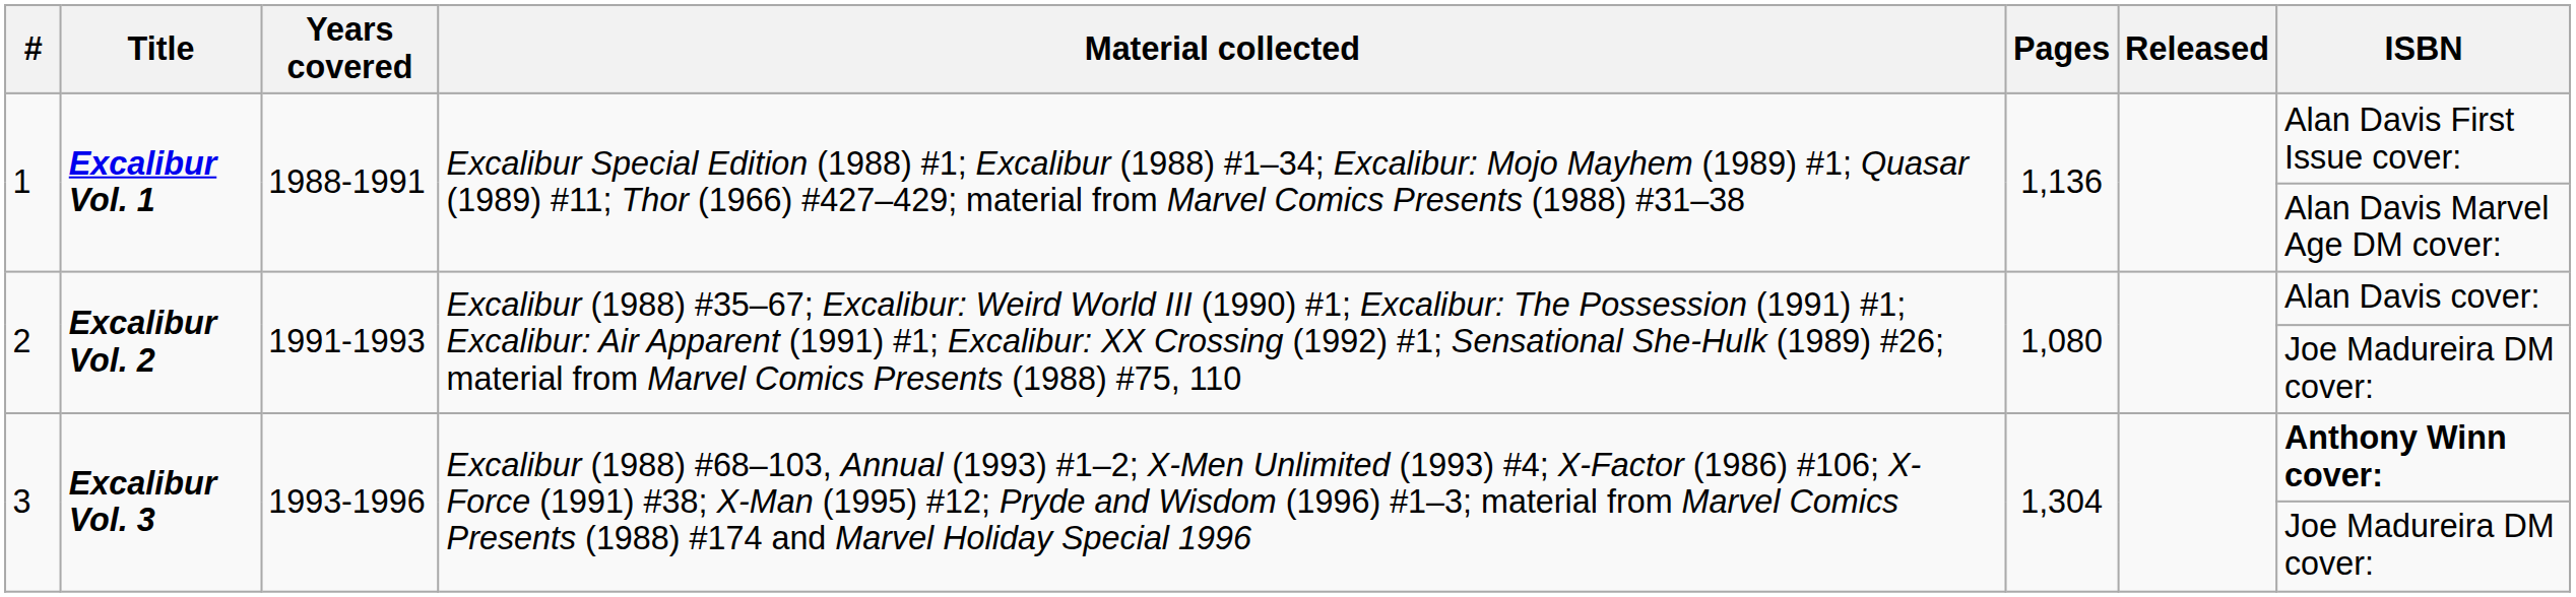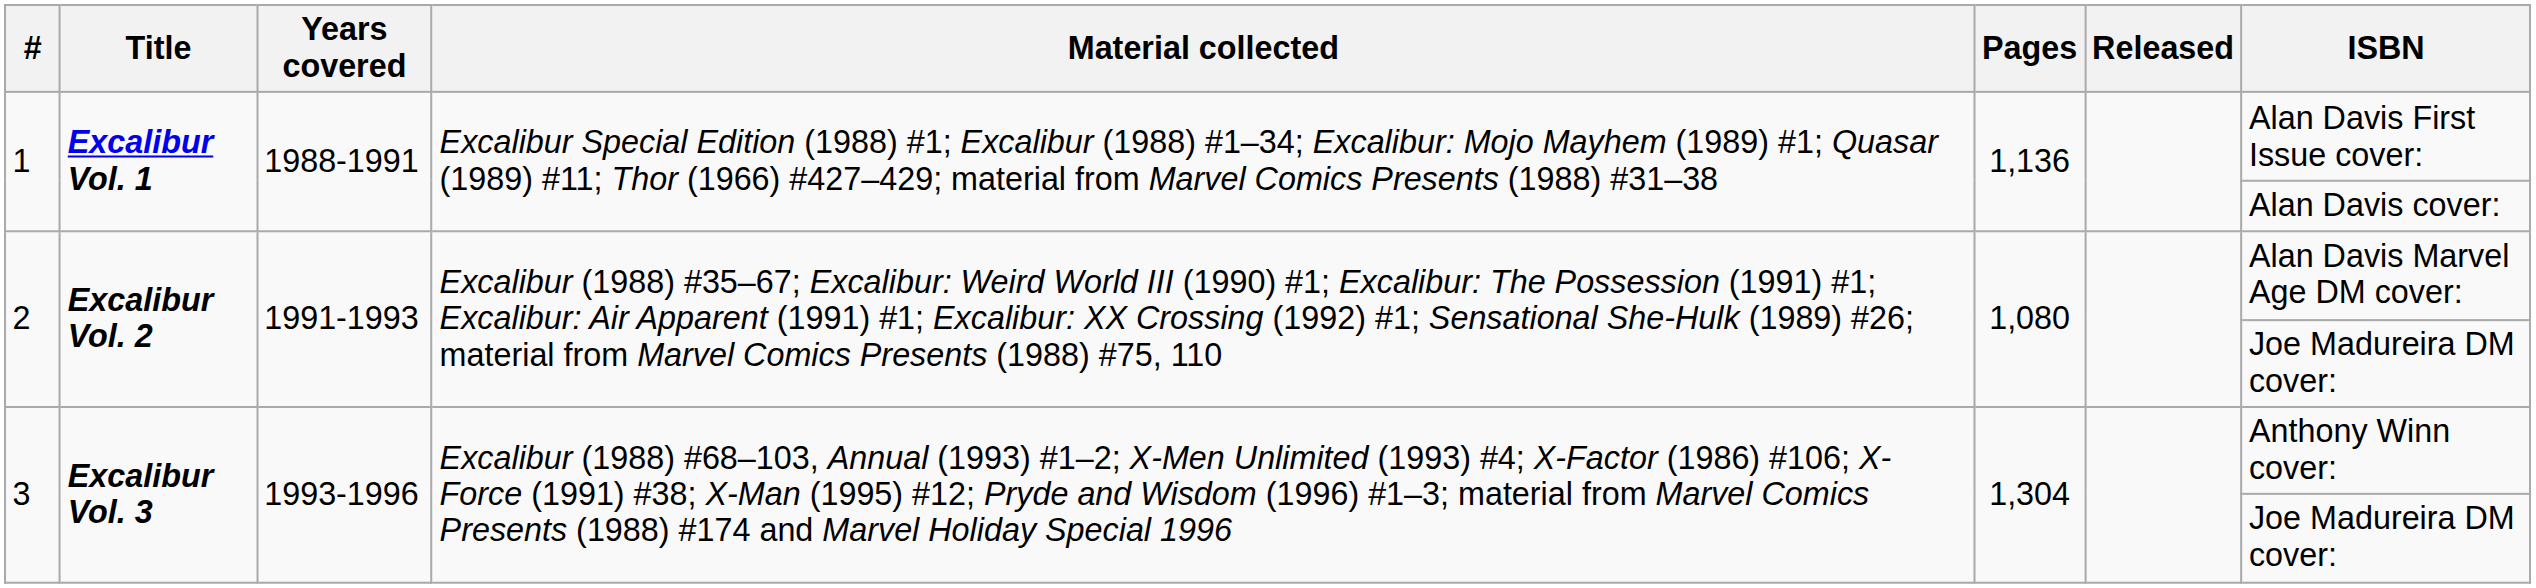row 3 | ISBN: Alan Davis Marvel Age DM cover: -> Alan Davis cover:
row 4 | ISBN: Alan Davis cover: -> Alan Davis Marvel Age DM cover:
row 6 | ISBN: bold -> normal
